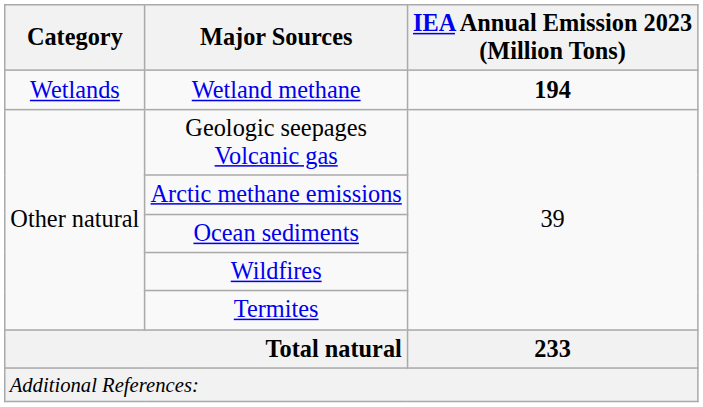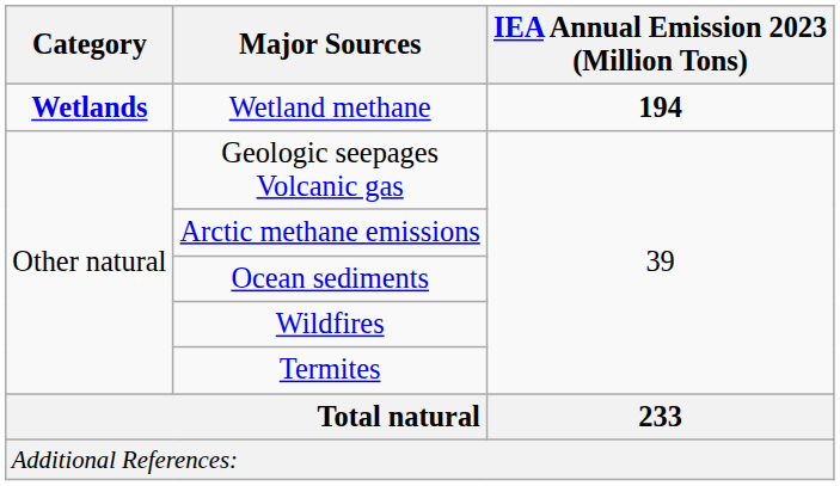Wetland methane | Category: normal -> bold
